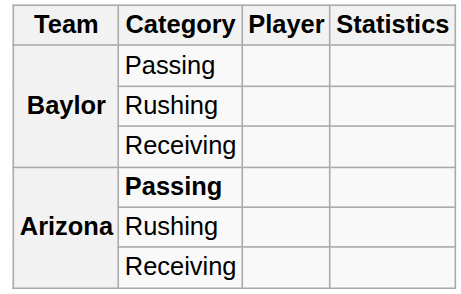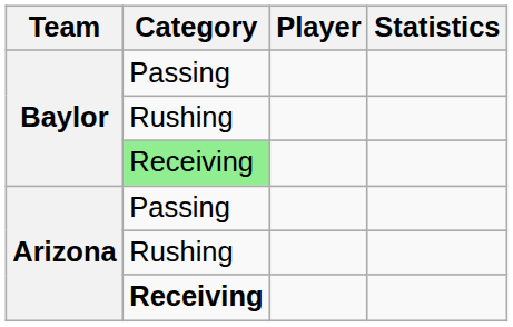Baylor / Receiving | Category: no background -> lightgreen background
Arizona / Passing | Category: bold -> normal
Arizona / Receiving | Category: normal -> bold
